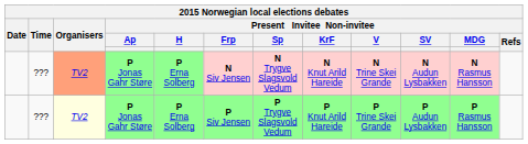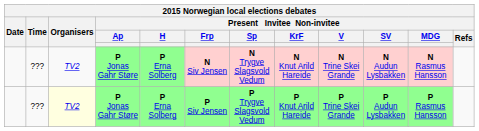row 5 | Organisers: lightsalmon background -> no background
